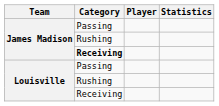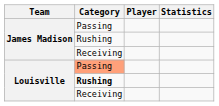James Madison / Receiving | Category: bold -> normal
Louisville / Passing | Category: no background -> lightsalmon background
Louisville / Rushing | Category: normal -> bold
